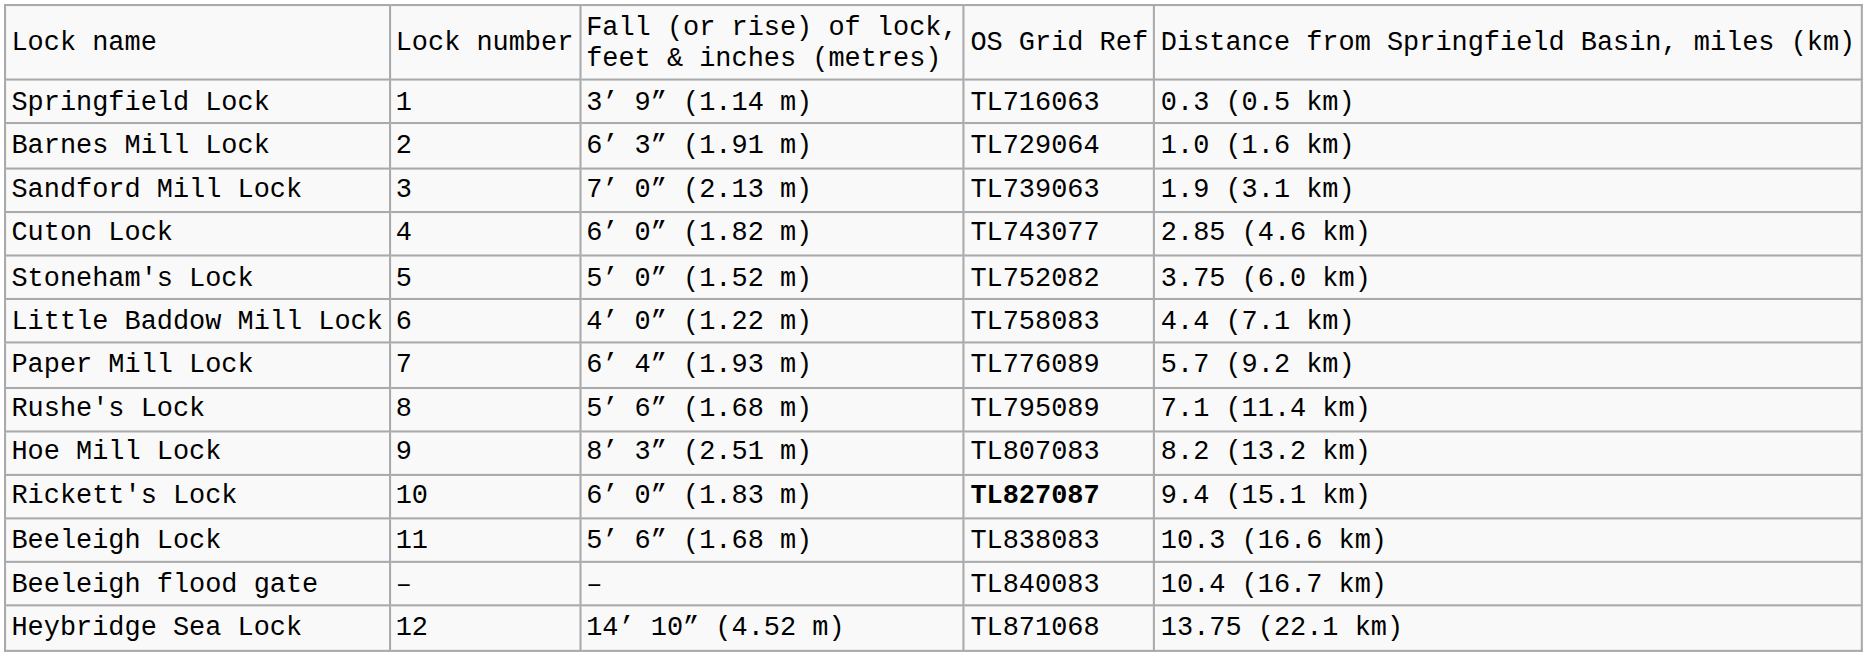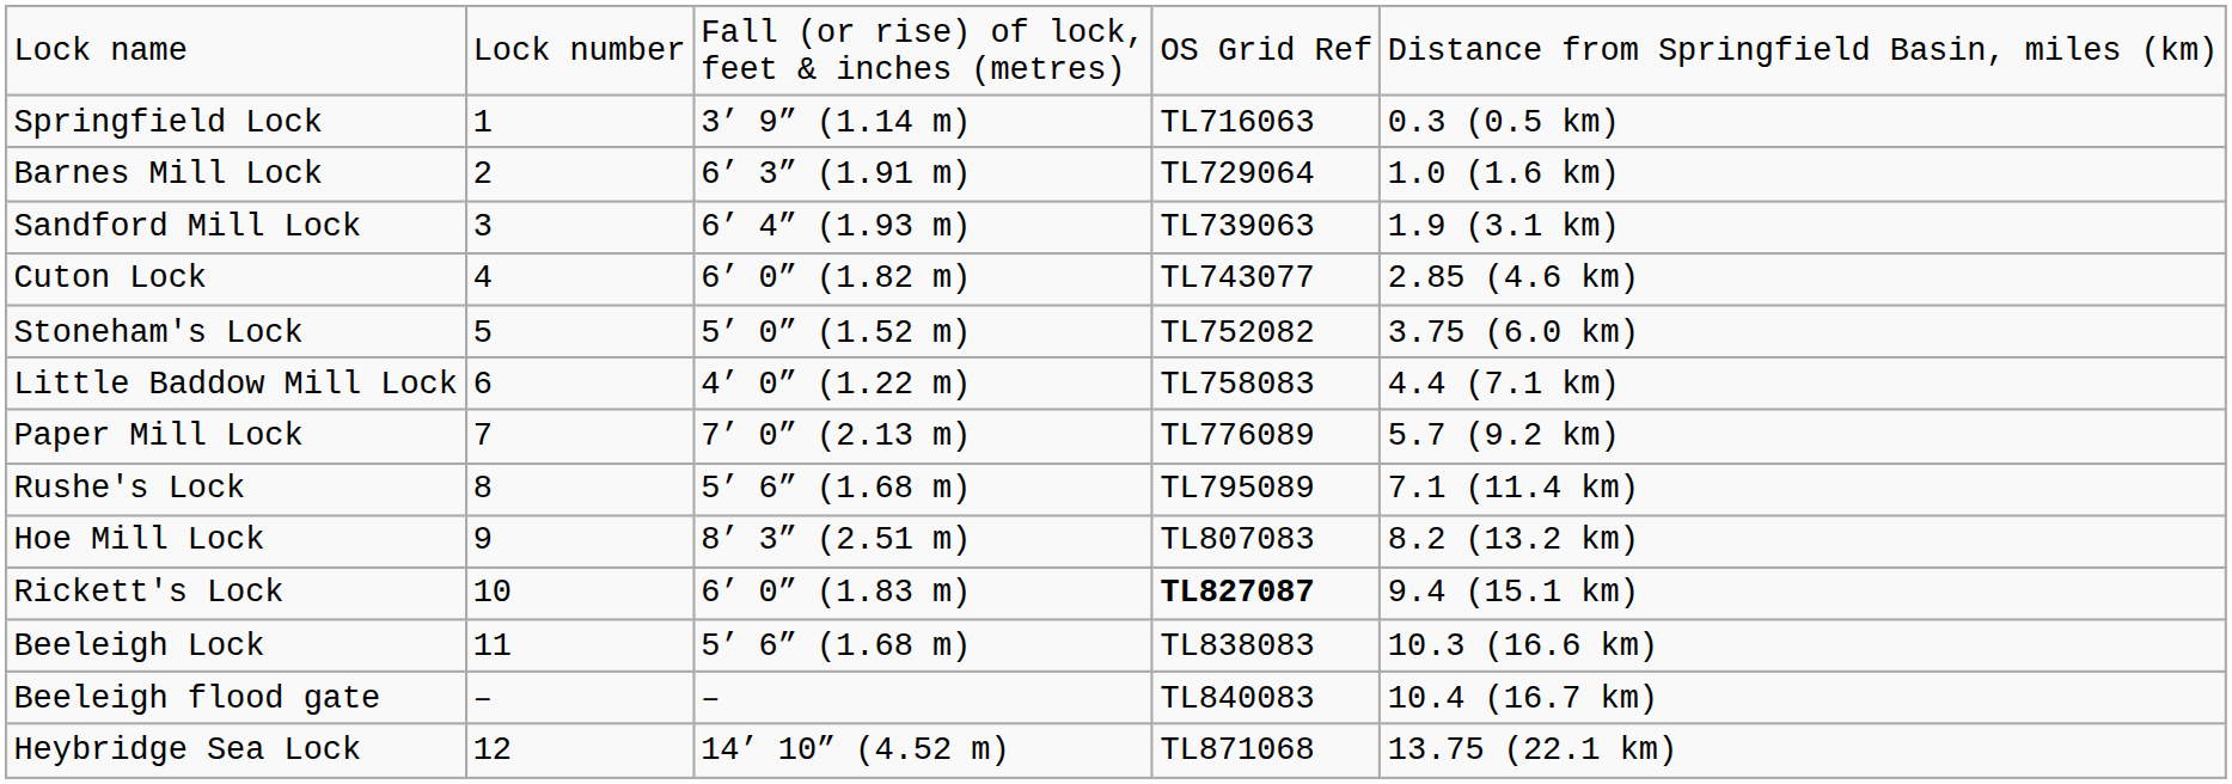Sandford Mill Lock | column 3: 7’ 0” (2.13 m) -> 6’ 4” (1.93 m)
Paper Mill Lock | column 3: 6’ 4” (1.93 m) -> 7’ 0” (2.13 m)
